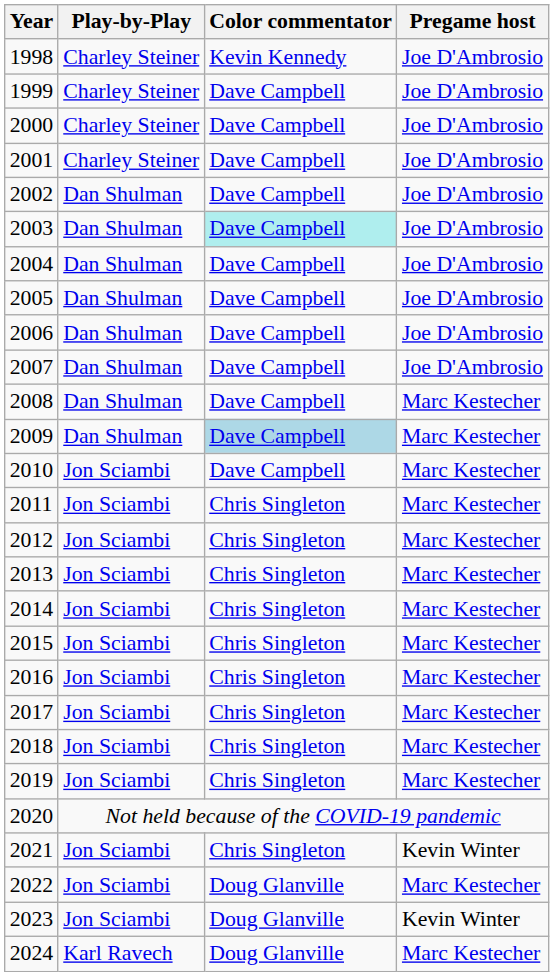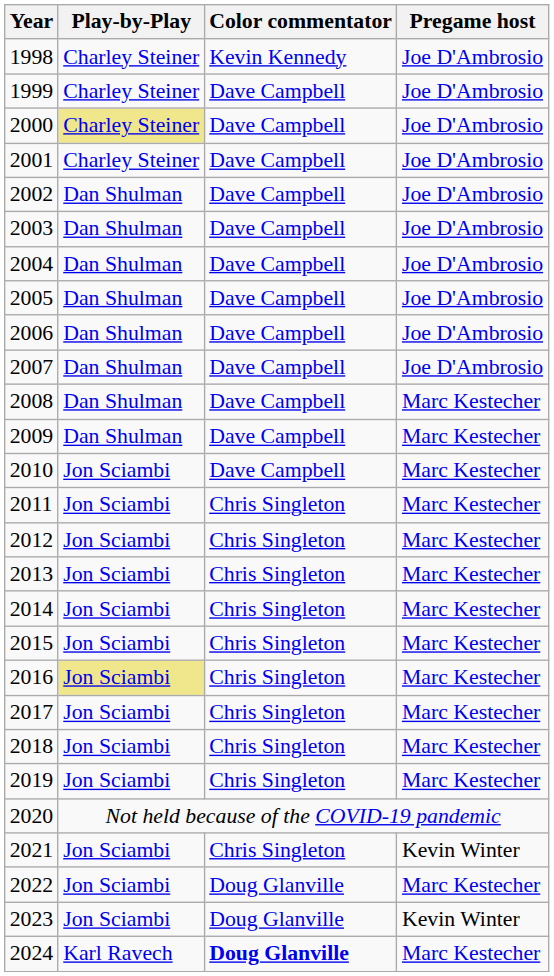2000 | Play-by-Play: no background -> khaki background
2003 | Color commentator: paleturquoise background -> no background
2009 | Color commentator: lightblue background -> no background
2016 | Play-by-Play: no background -> khaki background
2024 | Color commentator: normal -> bold
